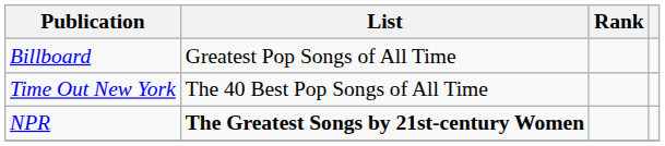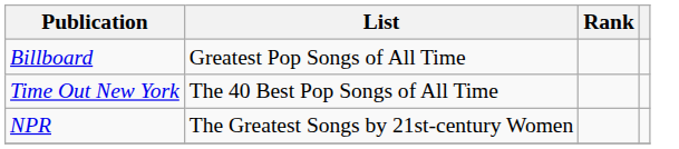NPR | List: bold -> normal
